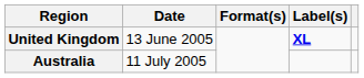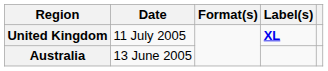United Kingdom | Date: 13 June 2005 -> 11 July 2005
Australia | Date: 11 July 2005 -> 13 June 2005
